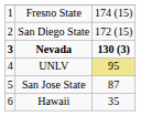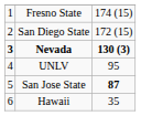UNLV | column 3: khaki background -> no background
San Jose State | column 3: normal -> bold
